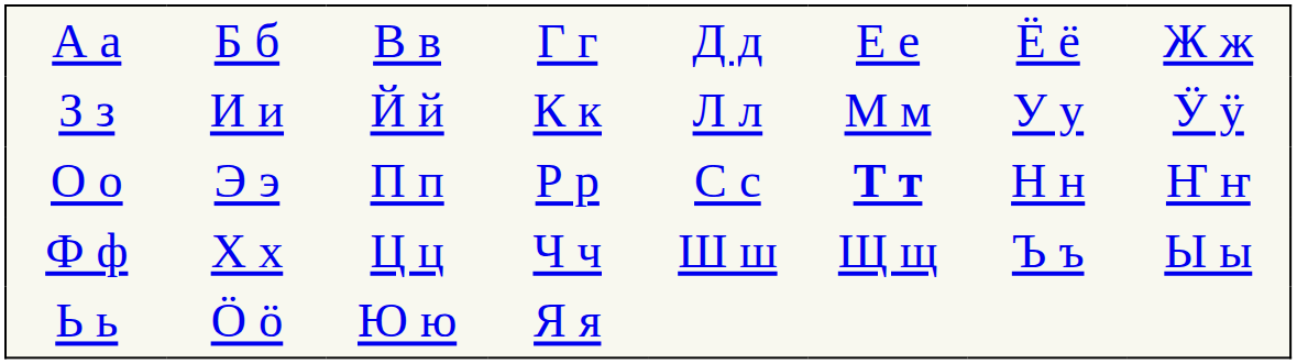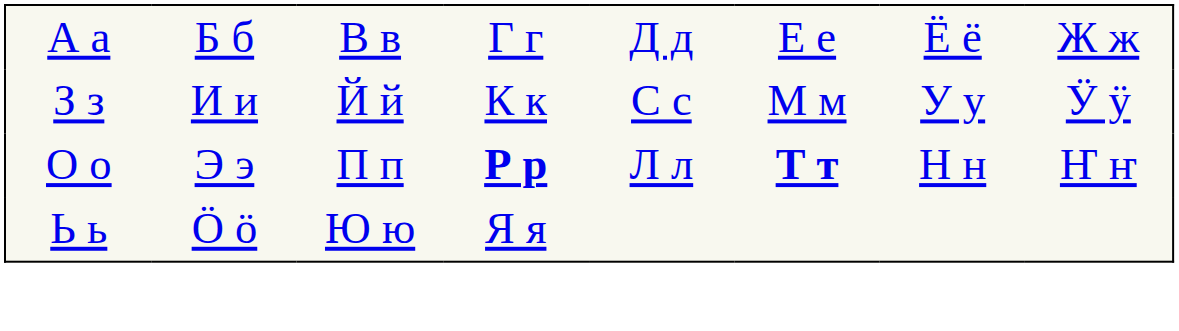З з | column 5: Л л -> С с
О о | column 4: normal -> bold
О о | column 5: С с -> Л л
- row: Ф ф | Х х | Ц ц | Ч ч | Ш ш | Щ щ | Ъ ъ | Ы ы
